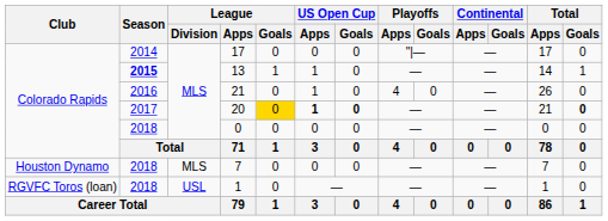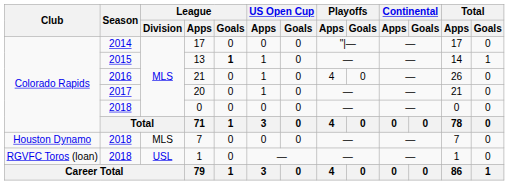13 | Season: bold -> normal
13 | League / Goals: normal -> bold
20 | League / Goals: gold background -> no background
20 | US Open Cup / Apps: bold -> normal
20 | US Open Cup / Goals: bold -> normal
20 | Total / Goals: bold -> normal
